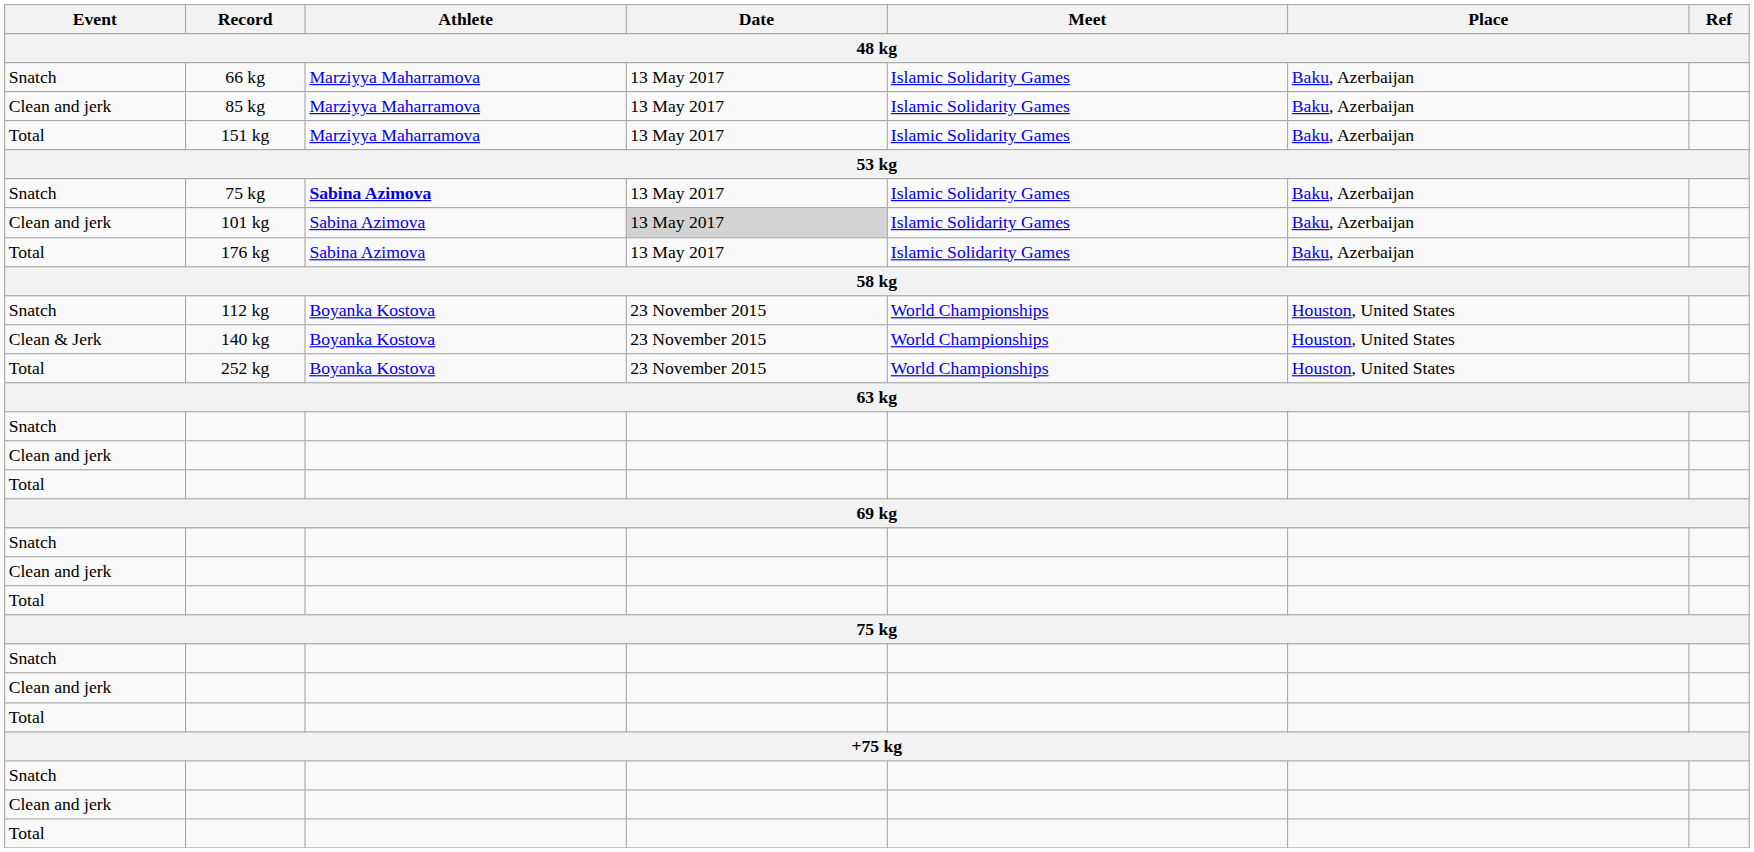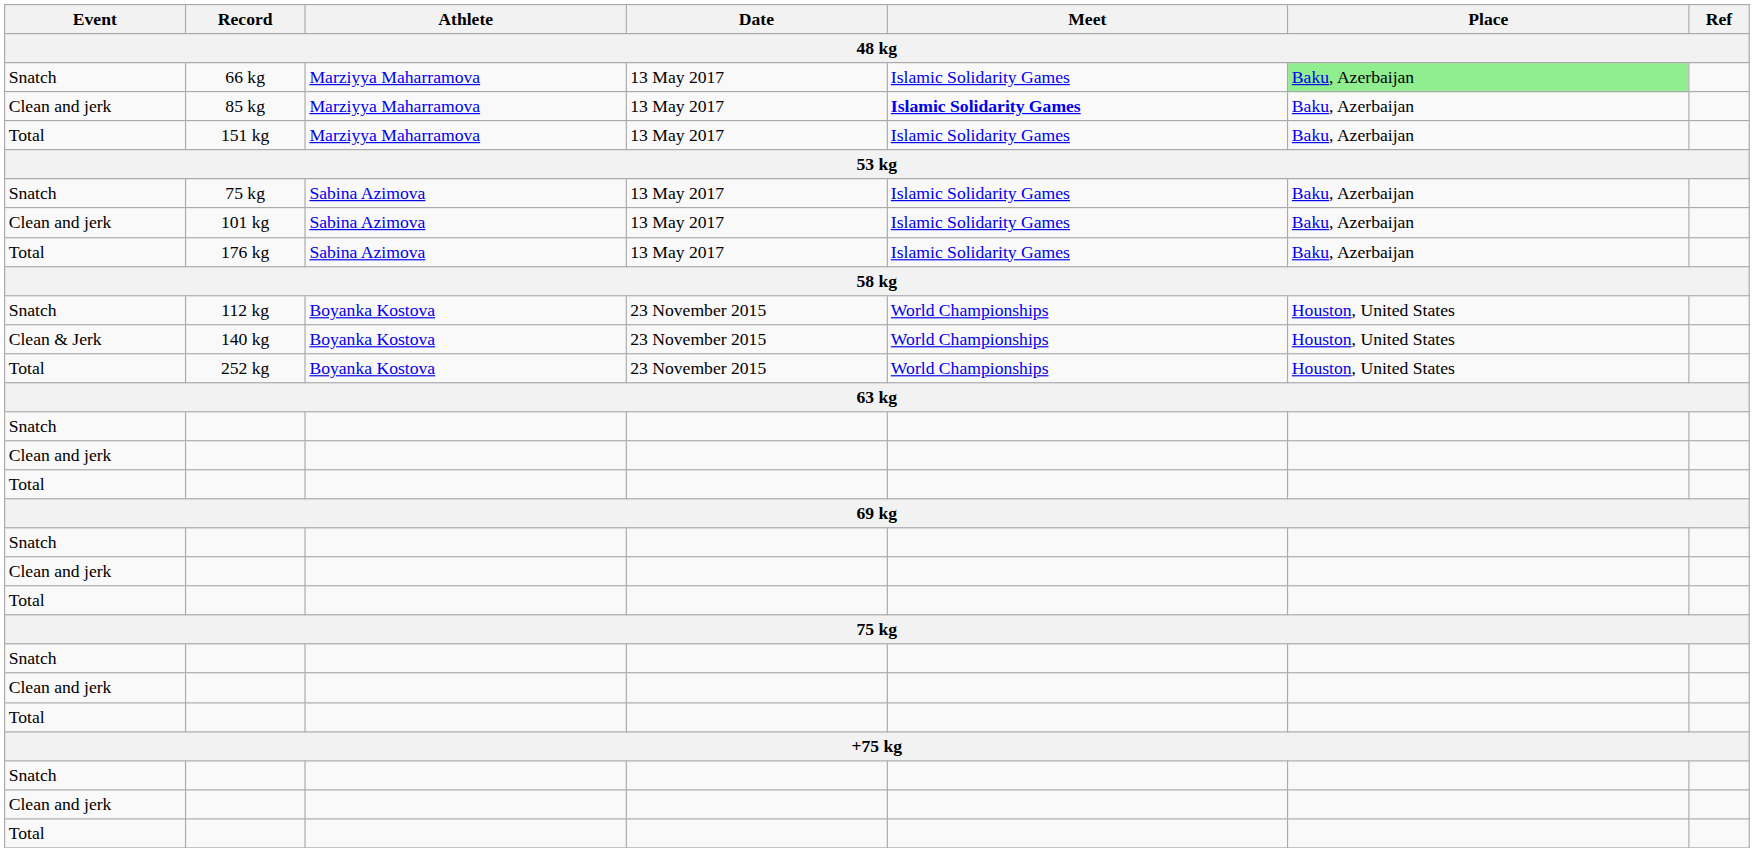66 kg | Place: no background -> lightgreen background
85 kg | Meet: normal -> bold
Snatch / 75 kg | Athlete: bold -> normal
101 kg | Date: lightgrey background -> no background
